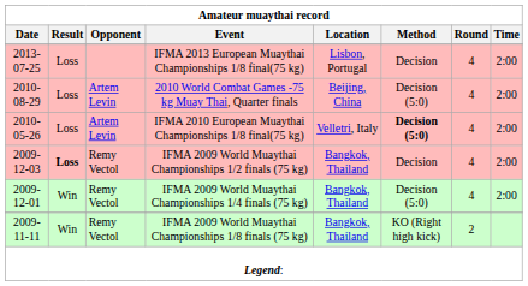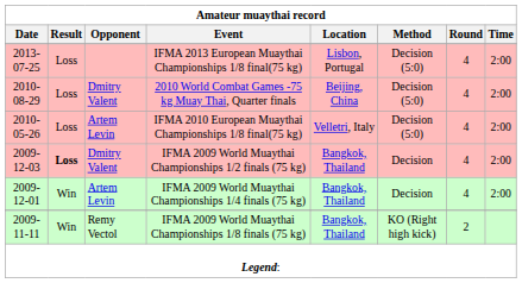IFMA 2013 European Muaythai Championships 1/8 final(75 kg) | Amateur muaythai record / Method: Decision -> Decision (5:0)
2010 World Combat Games -75 kg Muay Thai, Quarter finals | Amateur muaythai record / Opponent: Artem Levin -> Dmitry Valent
IFMA 2010 European Muaythai Championships 1/8 final(75 kg) | Amateur muaythai record / Method: bold -> normal
IFMA 2009 World Muaythai Championships 1/2 finals (75 kg) | Amateur muaythai record / Opponent: Remy Vectol -> Dmitry Valent
IFMA 2009 World Muaythai Championships 1/4 finals (75 kg) | Amateur muaythai record / Opponent: Remy Vectol -> Artem Levin
IFMA 2009 World Muaythai Championships 1/4 finals (75 kg) | Amateur muaythai record / Method: Decision (5:0) -> Decision
